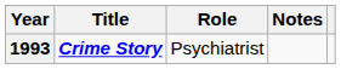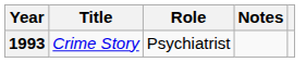1993 | Title: bold -> normal
